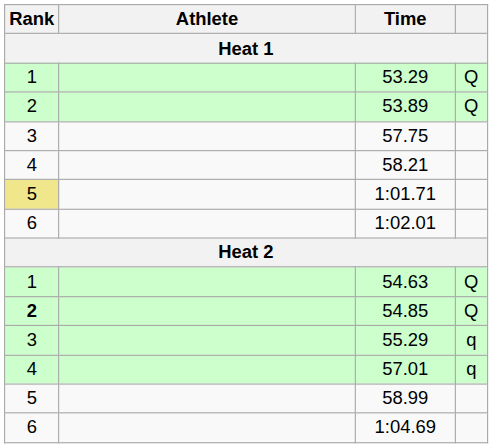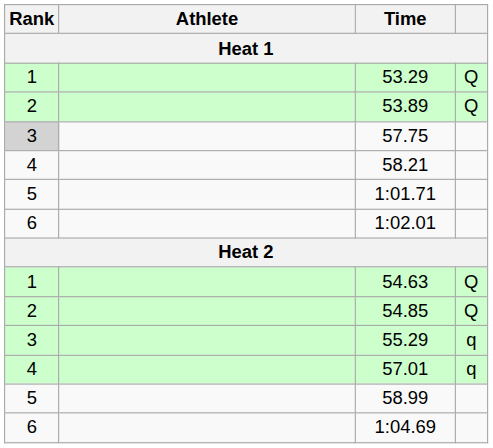57.75 | Rank: no background -> lightgrey background
1:01.71 | Rank: khaki background -> no background
54.85 | Rank: bold -> normal
